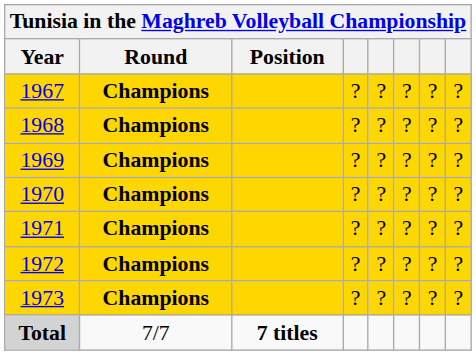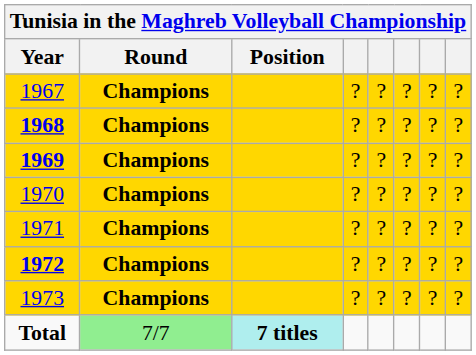1968 | Year: normal -> bold
1969 | Year: normal -> bold
1972 | Year: normal -> bold
Total | Year: lightgrey background -> no background
Total | Round: no background -> lightgreen background
Total | Position: no background -> paleturquoise background
